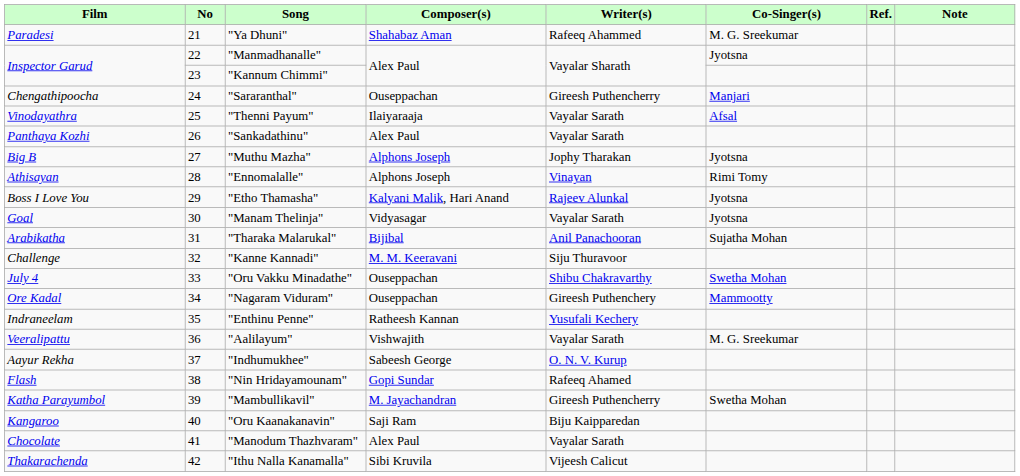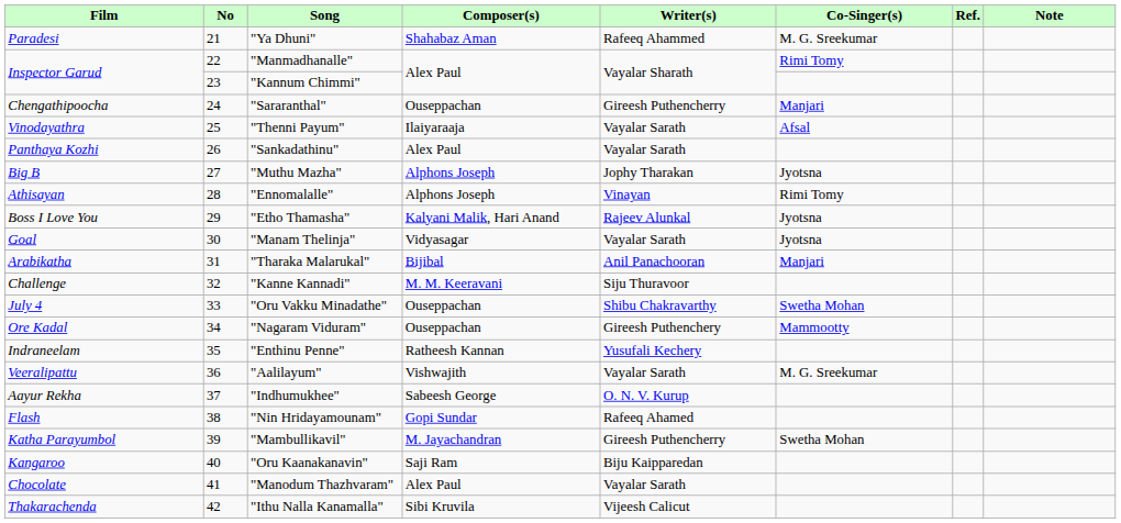"Manmadhanalle" | Co-Singer(s): Jyotsna -> Rimi Tomy
"Tharaka Malarukal" | Co-Singer(s): Sujatha Mohan -> Manjari
